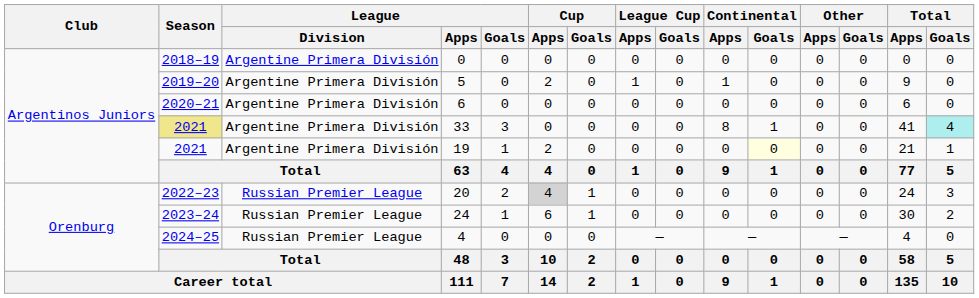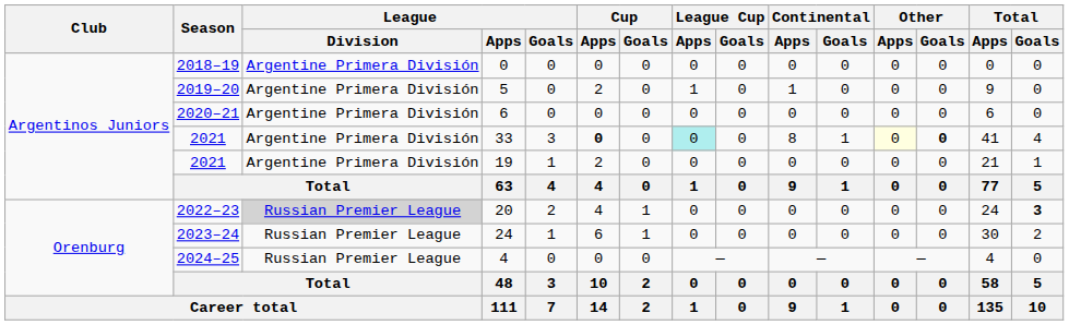33 | Season: khaki background -> no background
33 | Cup / Apps: normal -> bold
33 | League Cup / Apps: no background -> paleturquoise background
33 | Other / Apps: no background -> lightyellow background
33 | Other / Goals: normal -> bold
33 | Total / Goals: paleturquoise background -> no background
19 | Continental / Goals: lightyellow background -> no background
20 | League / Division: no background -> lightgrey background
20 | Cup / Apps: lightgrey background -> no background
20 | Total / Goals: normal -> bold
